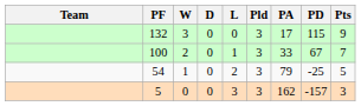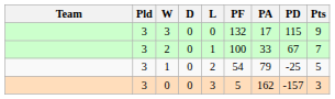columns swapped: Pld <-> PF
